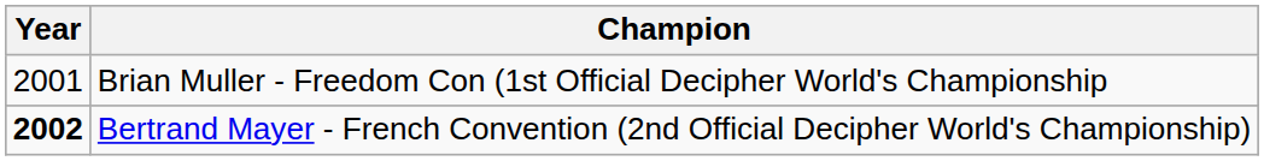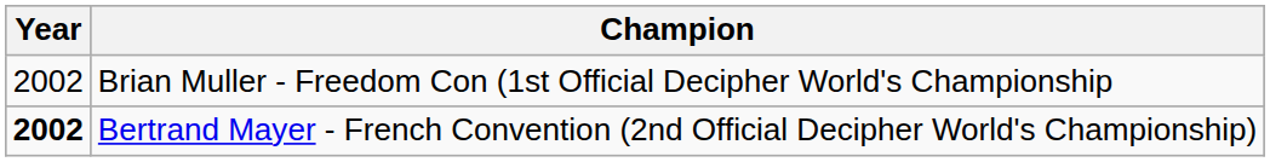row 2 | Year: 2001 -> 2002
